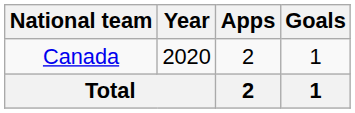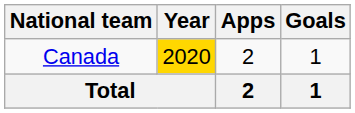Canada | Year: no background -> gold background
